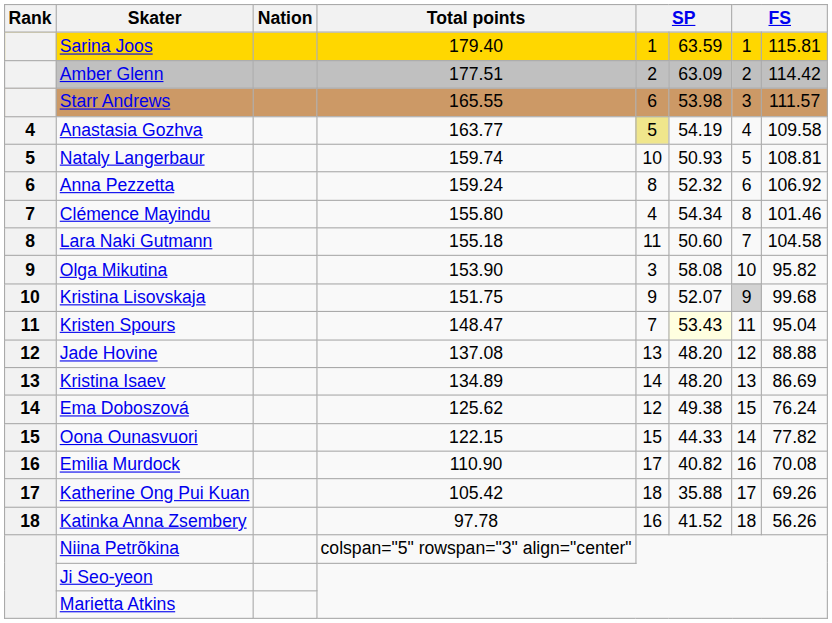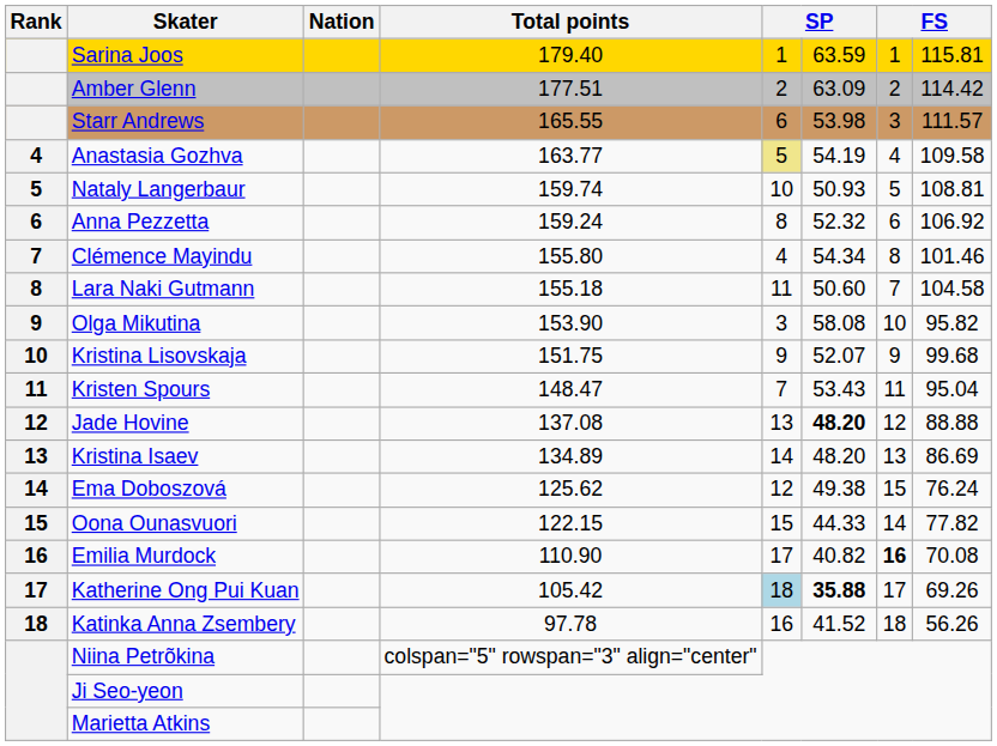Kristina Lisovskaja | column 7: lightgrey background -> no background
Kristen Spours | column 6: lightyellow background -> no background
Jade Hovine | column 6: normal -> bold
Emilia Murdock | column 7: normal -> bold
Katherine Ong Pui Kuan | column 5: no background -> lightblue background
Katherine Ong Pui Kuan | column 6: normal -> bold
